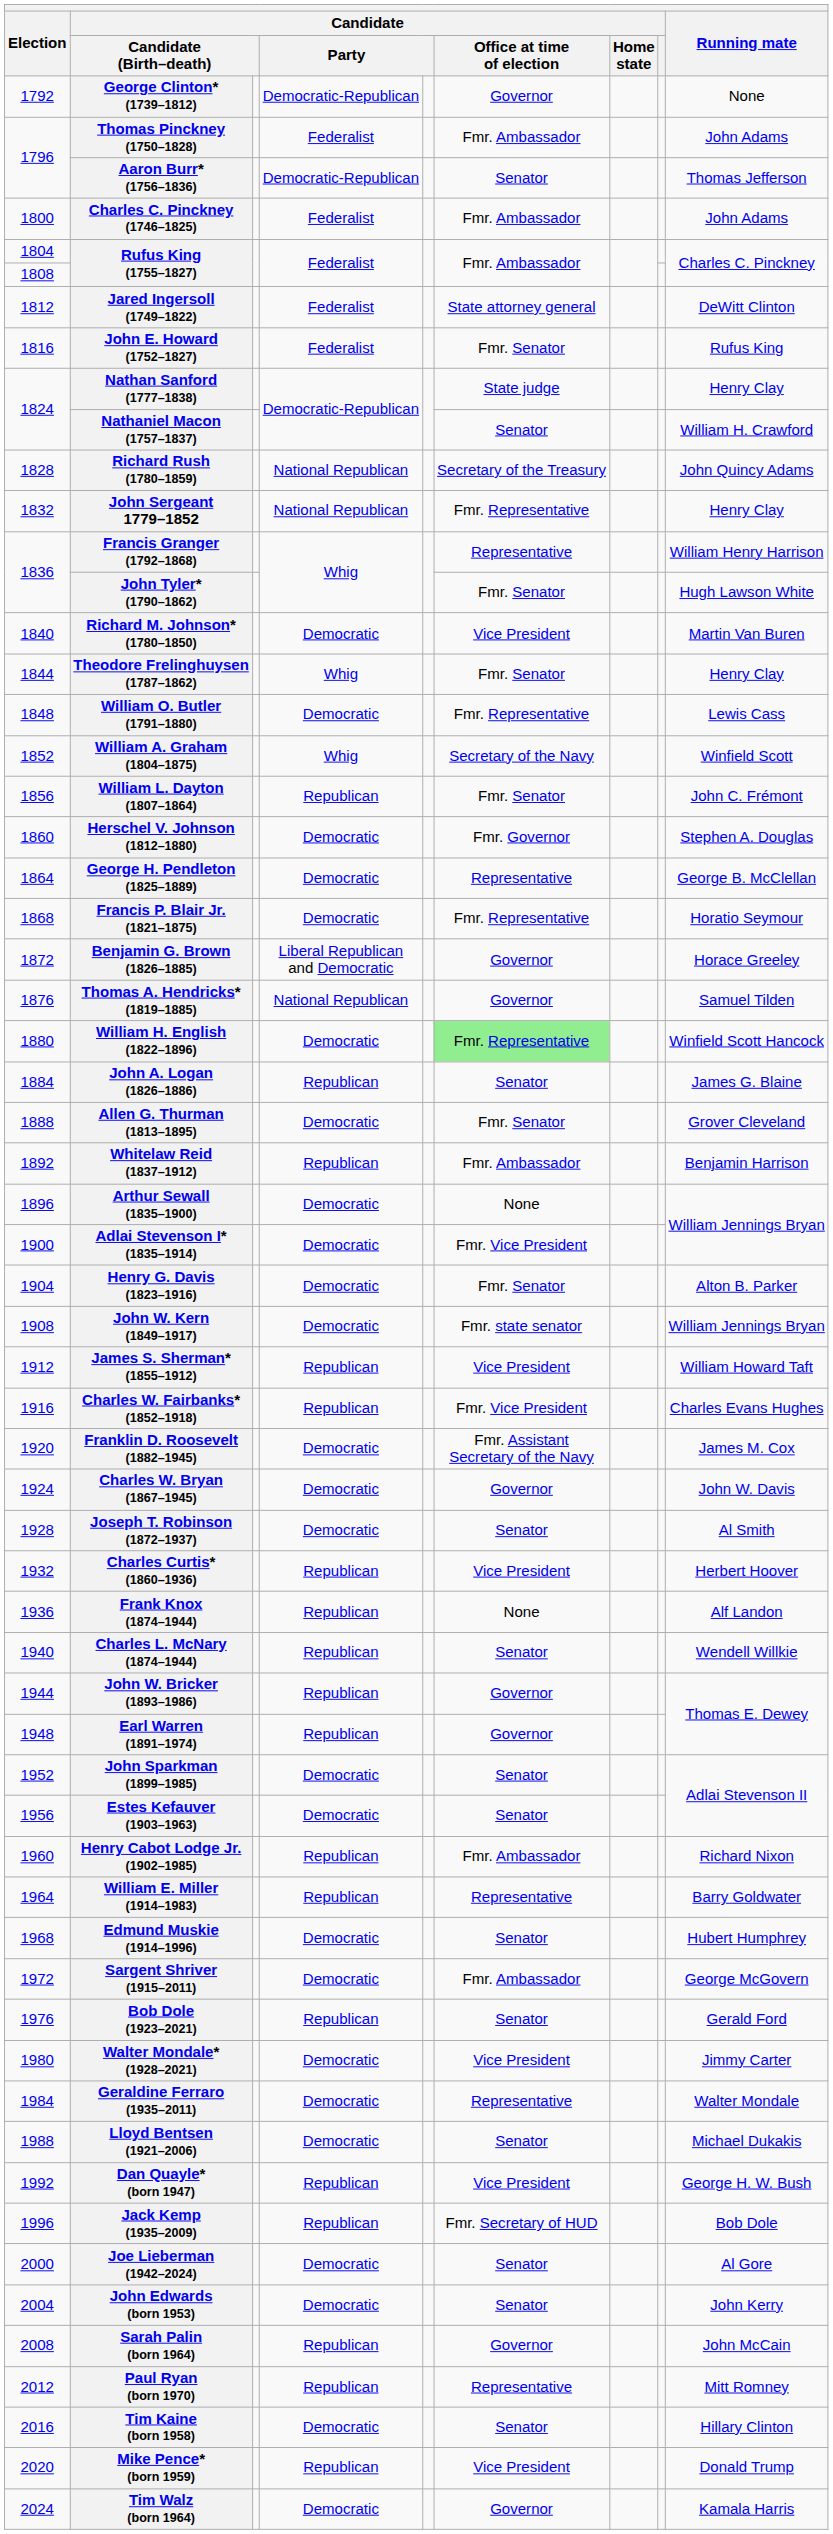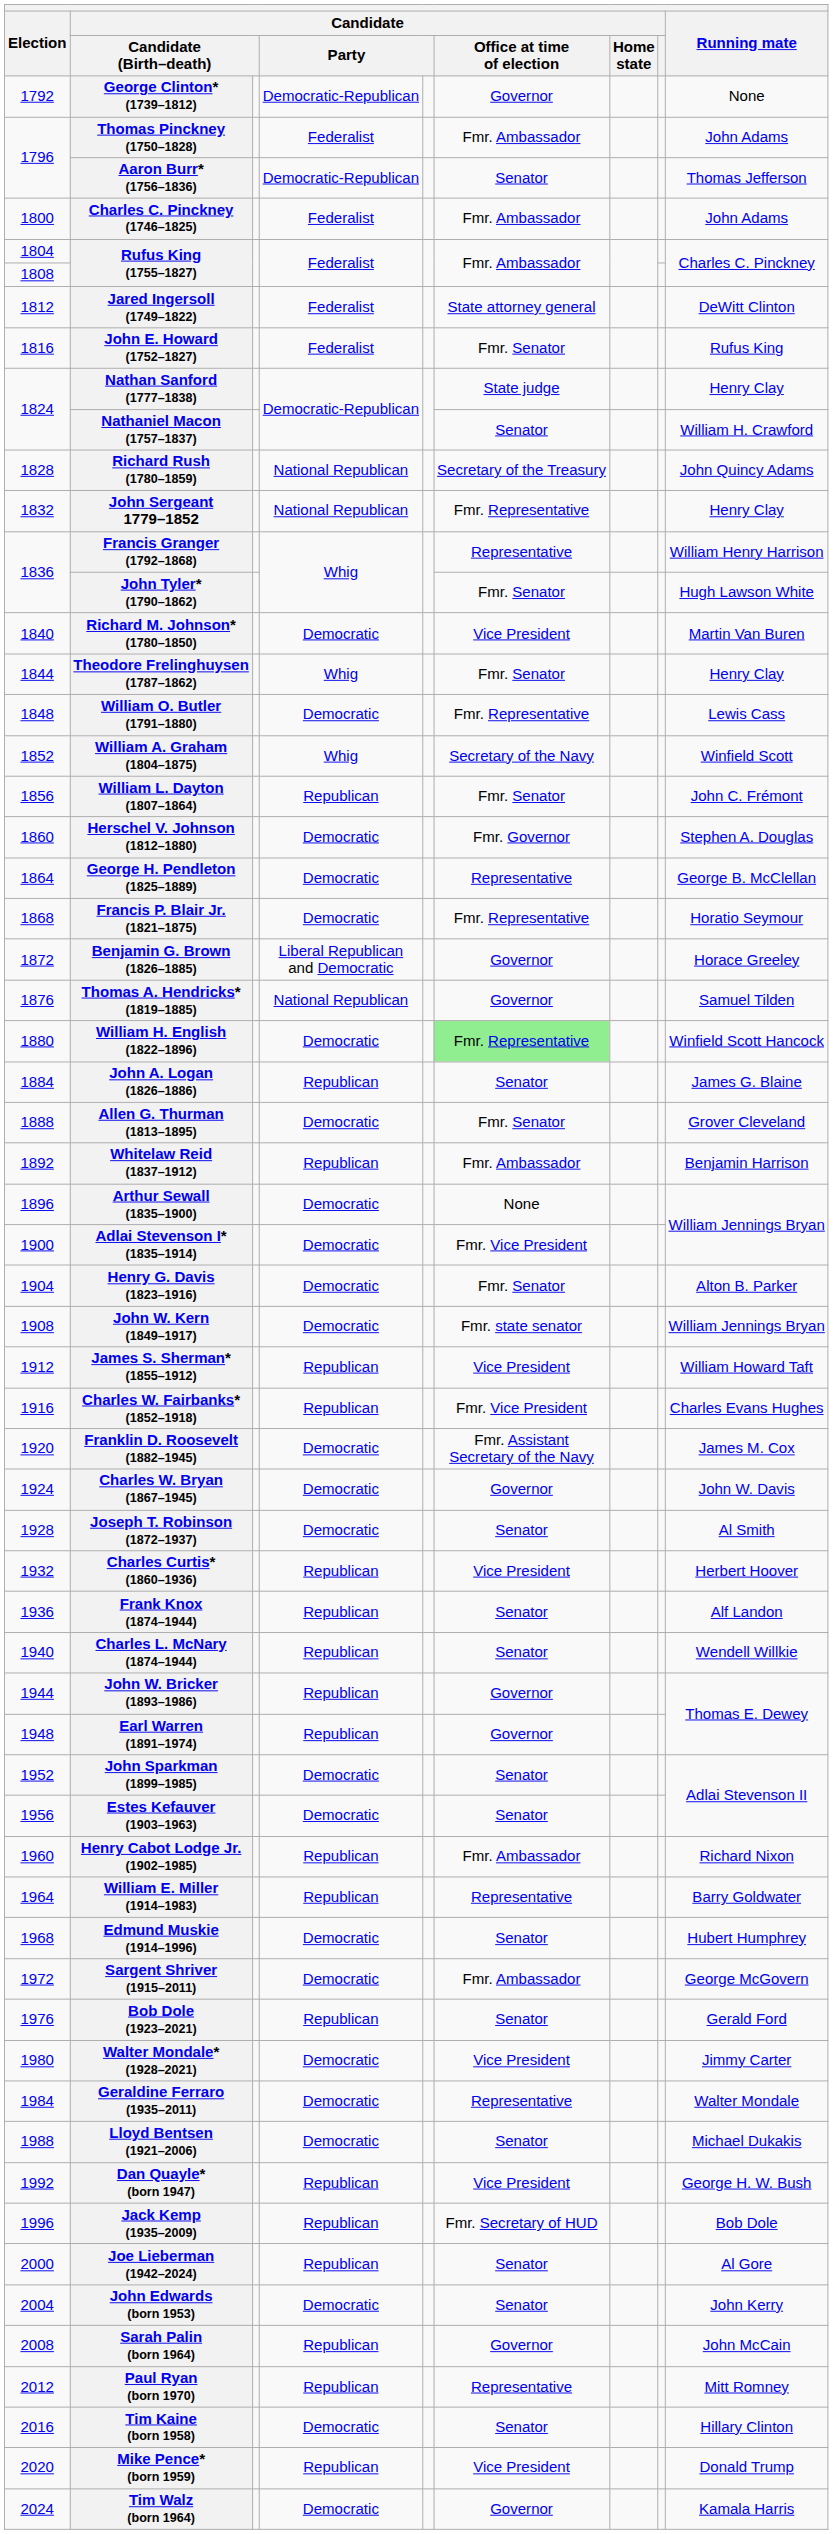Frank Knox (1874–1944) | Candidate / Office at time of election: None -> Senator
Joe Lieberman (1942–2024) | column 4: Democratic -> Republican
